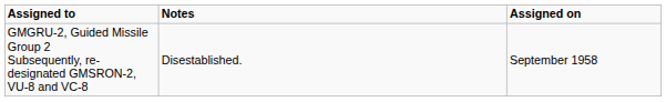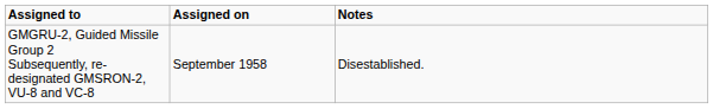columns swapped: Assigned on <-> Notes
